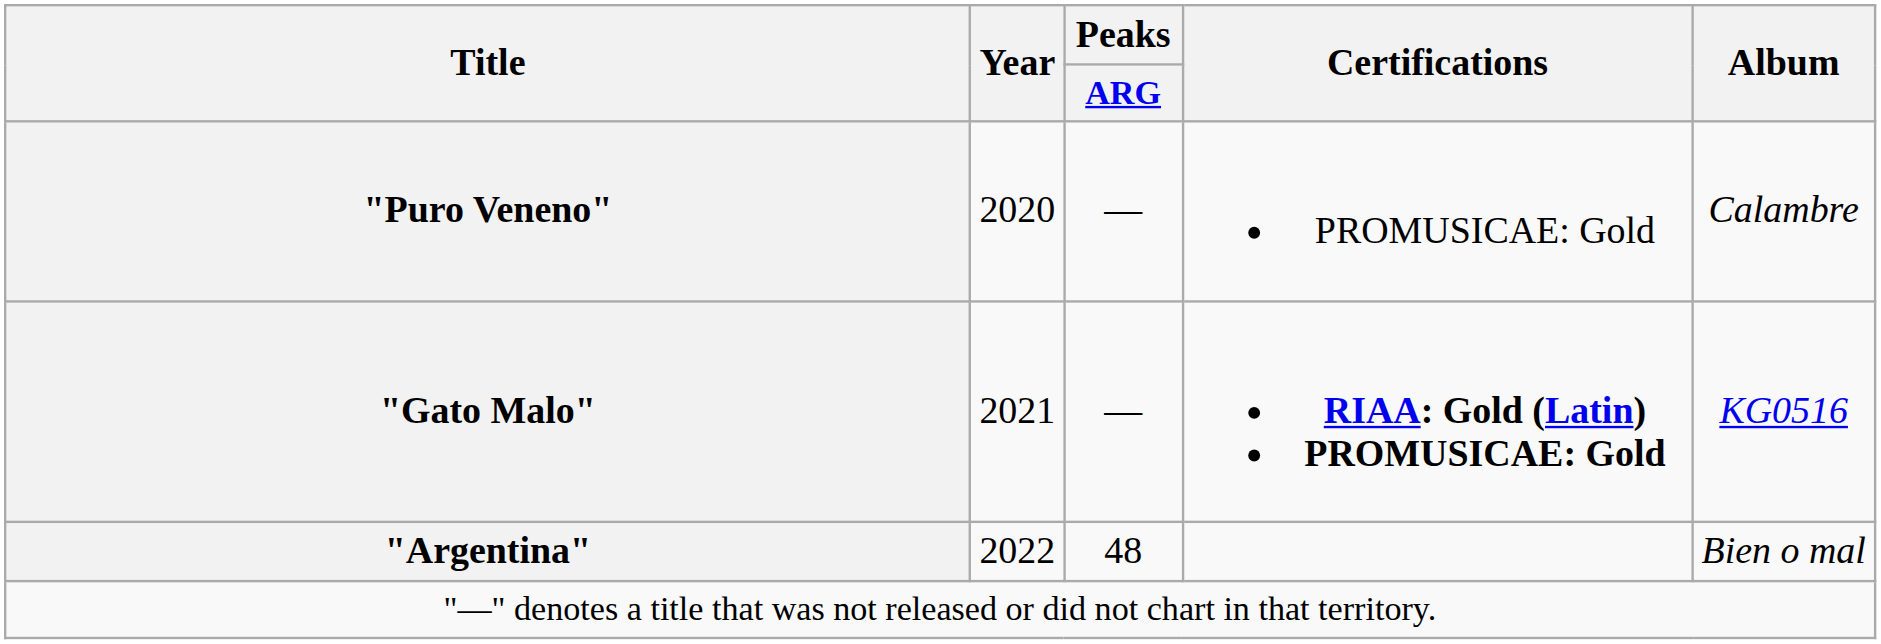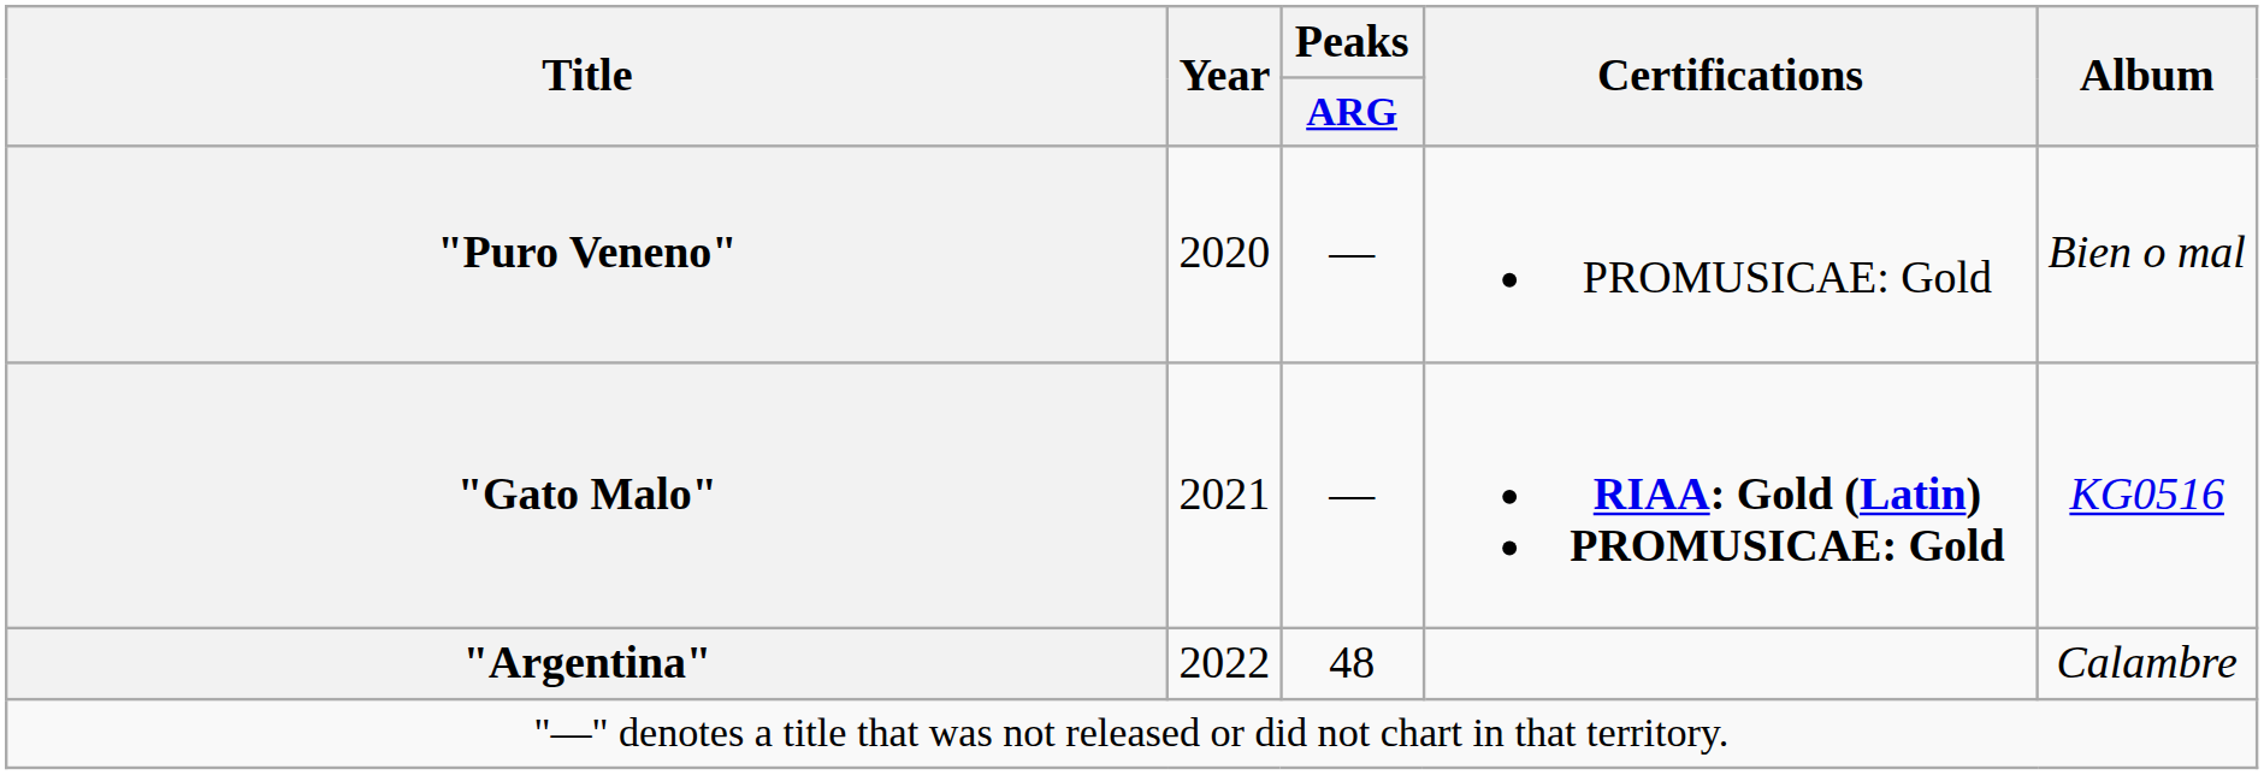"Puro Veneno" | Album: Calambre -> Bien o mal
"Argentina" | Album: Bien o mal -> Calambre
